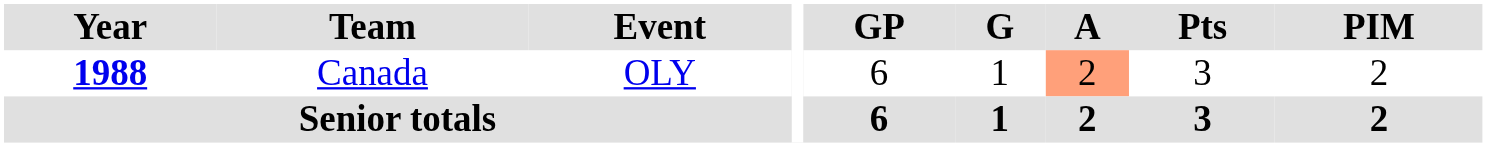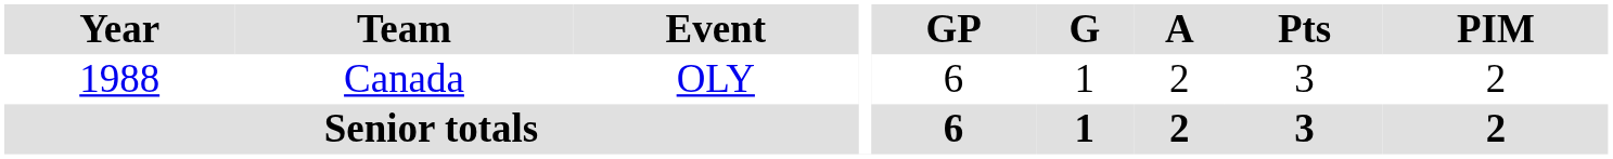Canada | Year: bold -> normal
Canada | A: lightsalmon background -> no background
